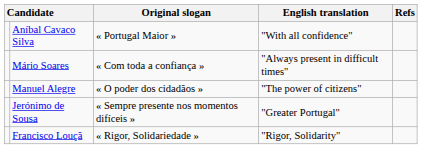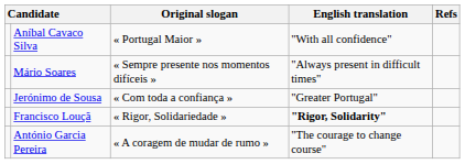Mário Soares | Original slogan: « Com toda a confiança » -> « Sempre presente nos momentos difíceis »
- row: Manuel Alegre | « O poder dos cidadãos » | "The power of citizens"
Jerónimo de Sousa | Original slogan: « Sempre presente nos momentos difíceis » -> « Com toda a confiança »
Francisco Louçã | English translation: normal -> bold
+ row: António Garcia Pereira | « A coragem de mudar de rumo » | "The courage to change course"
